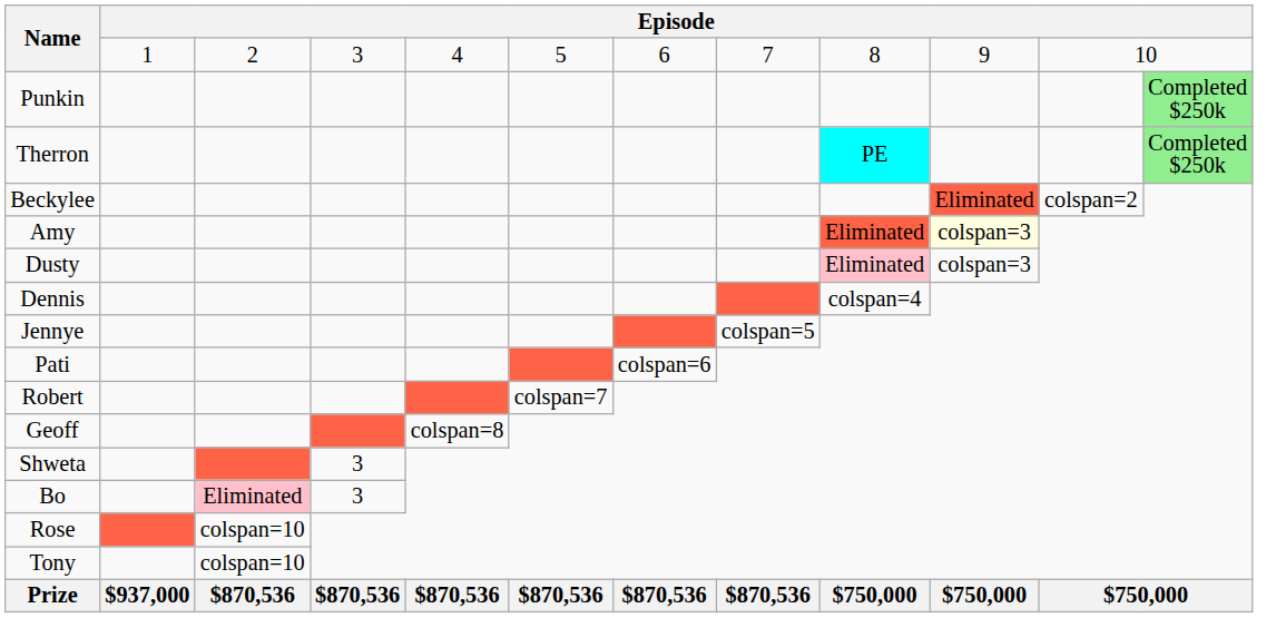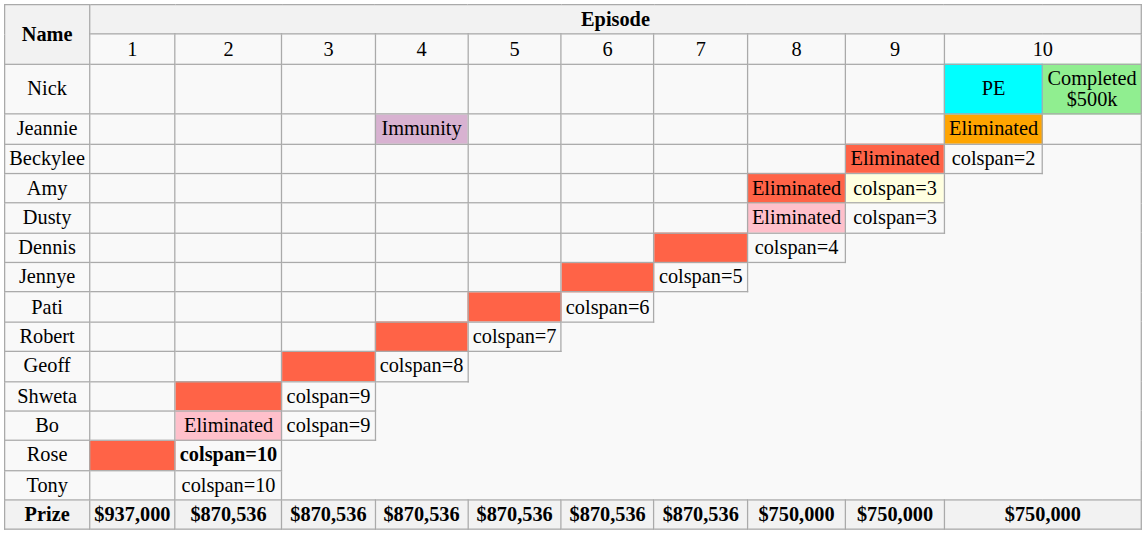+ row: Nick | PE | Completed $500k
- row: Punkin | Completed $250k
- row: Therron | PE | Completed $250k
+ row: Jeannie | Immunity | Eliminated
Shweta | column 4: 3 -> colspan=9
Bo | column 4: 3 -> colspan=9
Rose | column 3: normal -> bold
